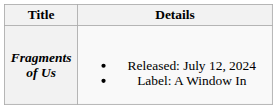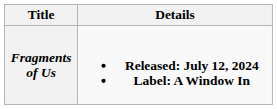Fragments of Us | Details: normal -> bold
